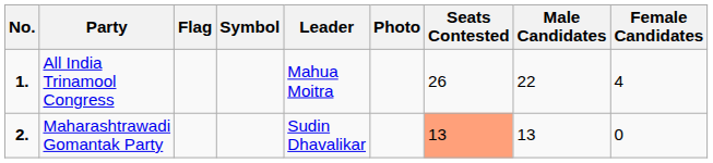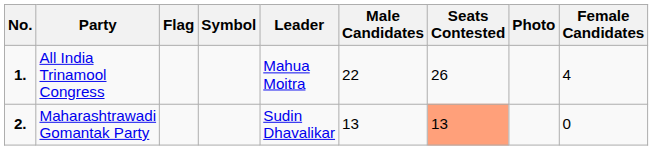columns swapped: Photo <-> Male Candidates
